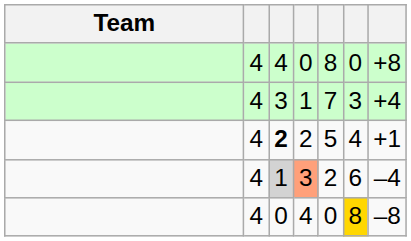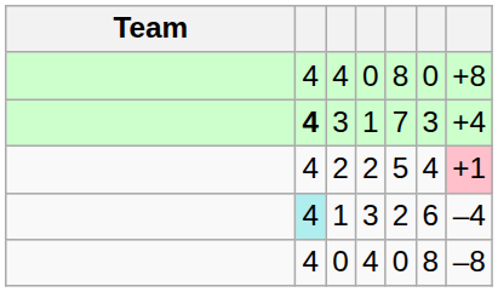row 3 | column 2: normal -> bold
row 4 | column 3: bold -> normal
row 4 | column 7: no background -> pink background
row 5 | column 2: no background -> paleturquoise background
row 5 | column 3: lightgrey background -> no background
row 5 | column 4: lightsalmon background -> no background
row 6 | column 6: gold background -> no background
